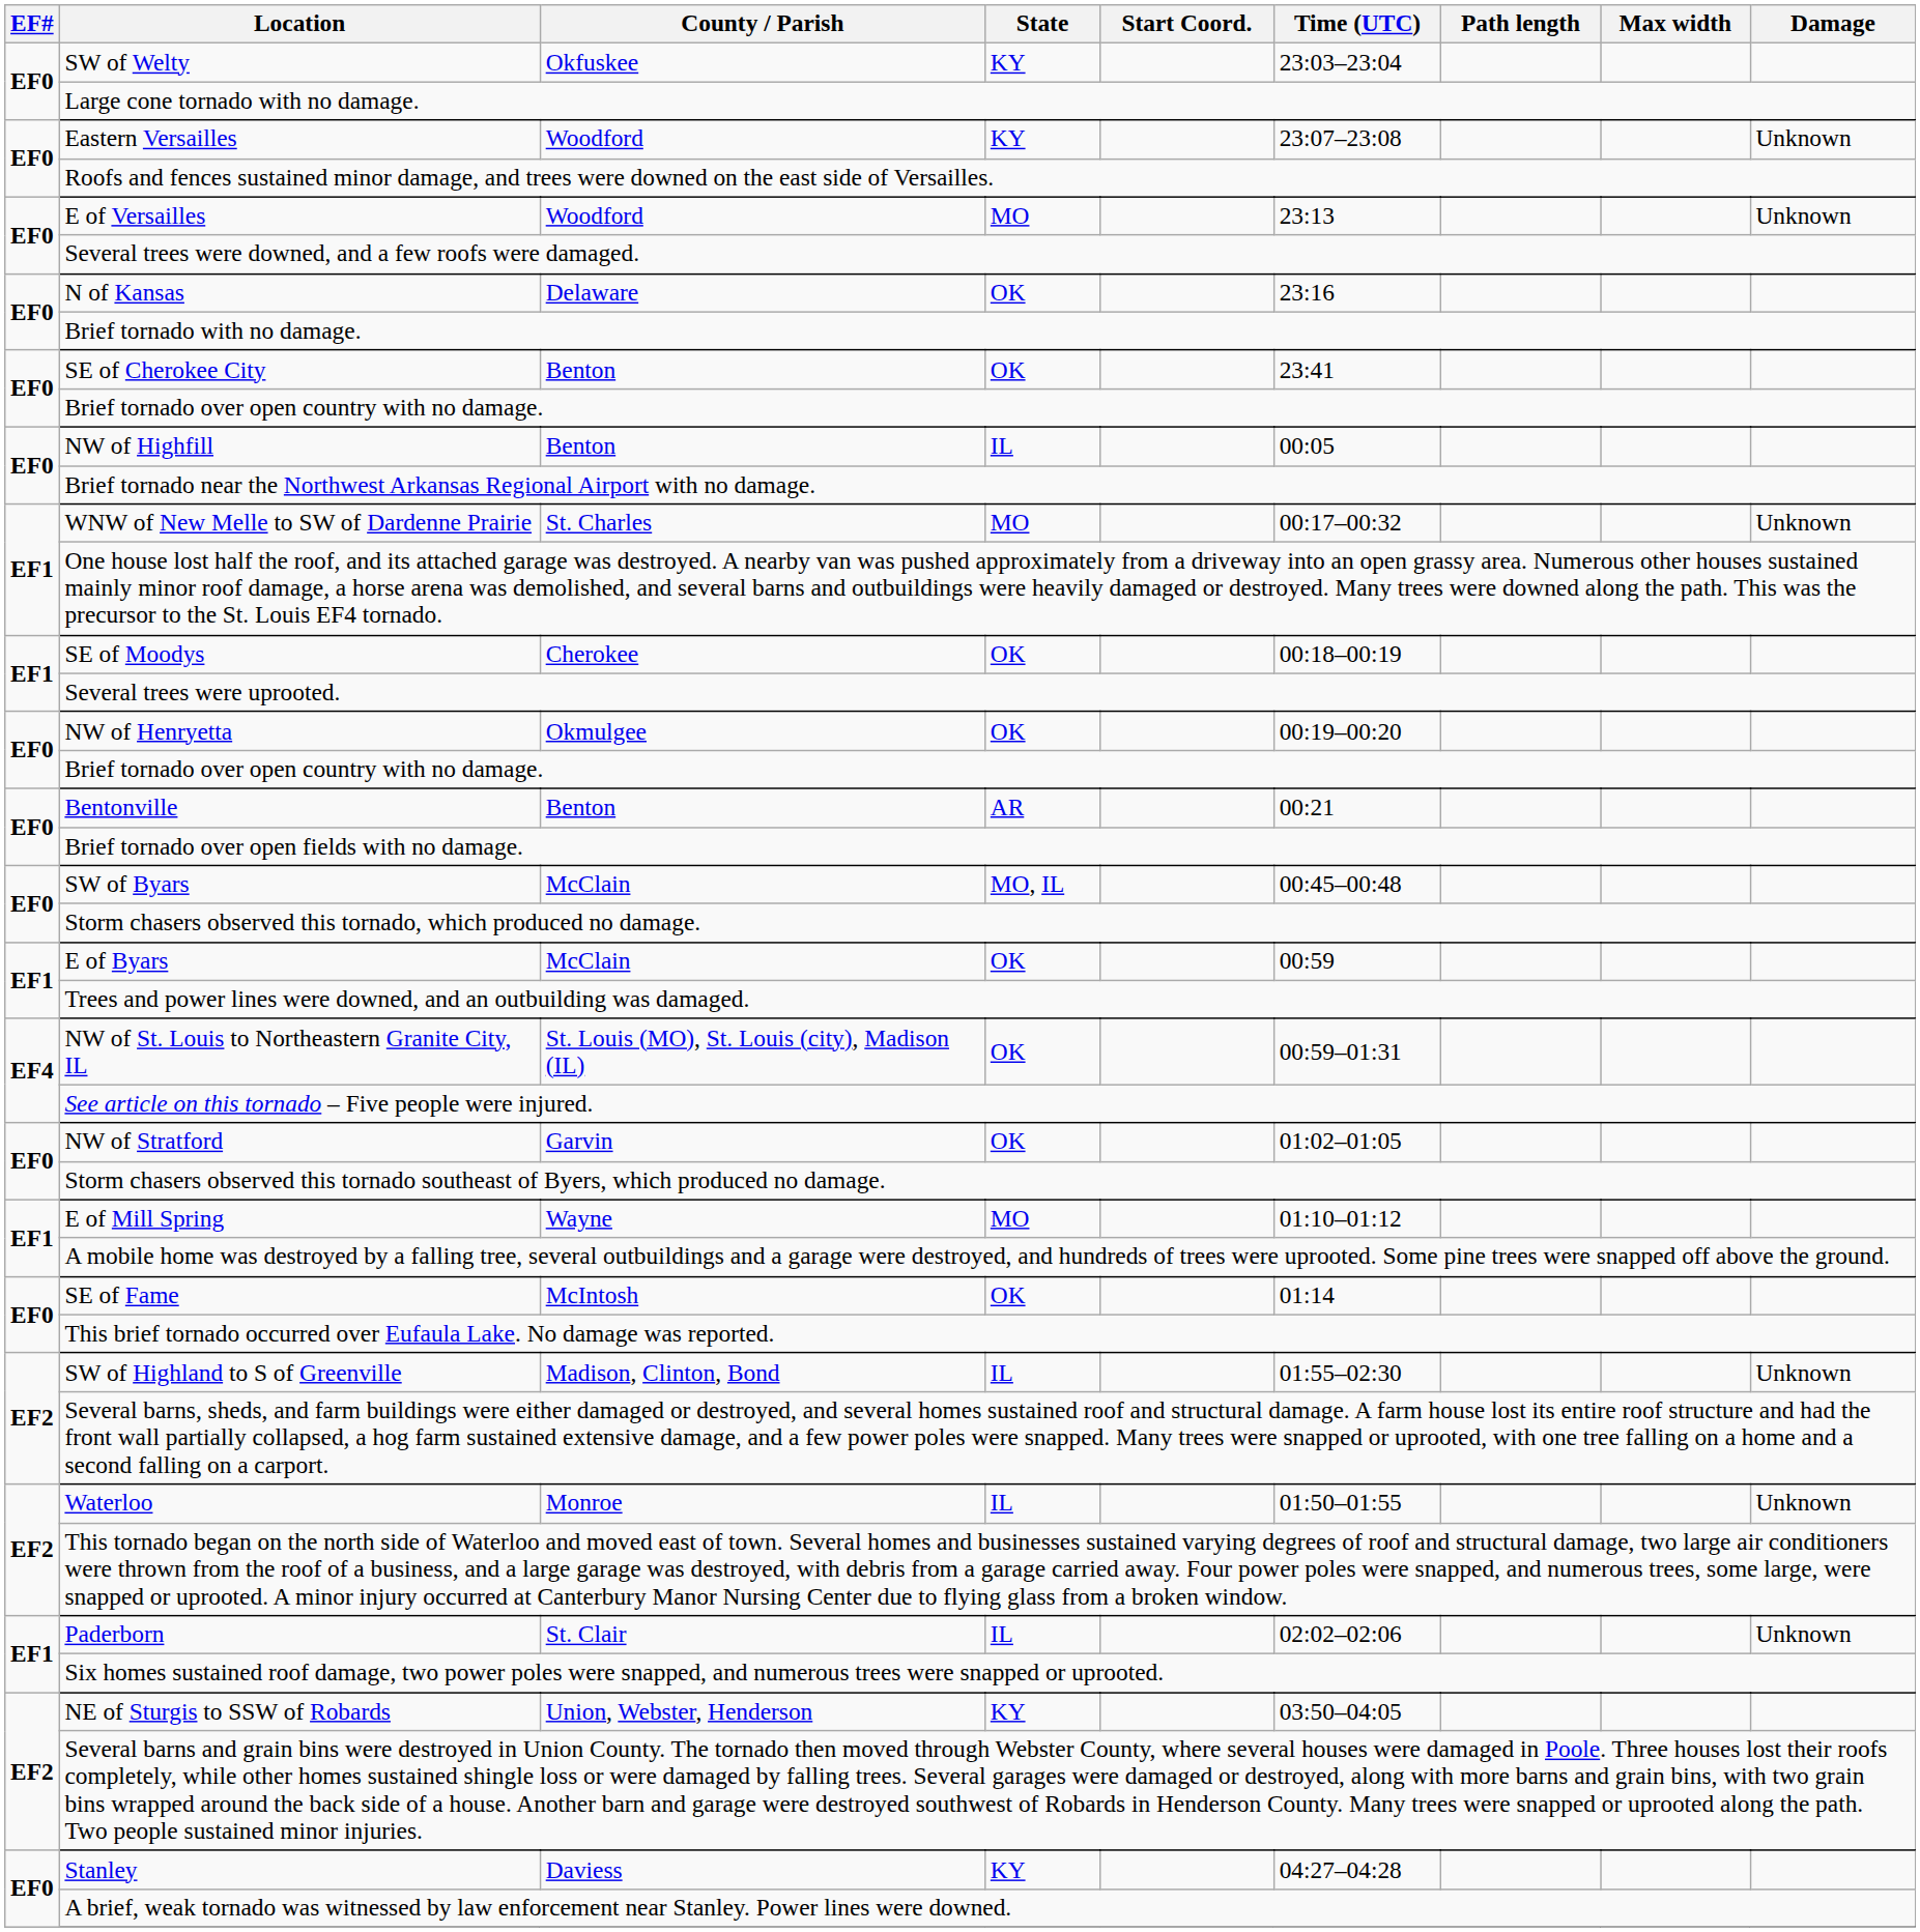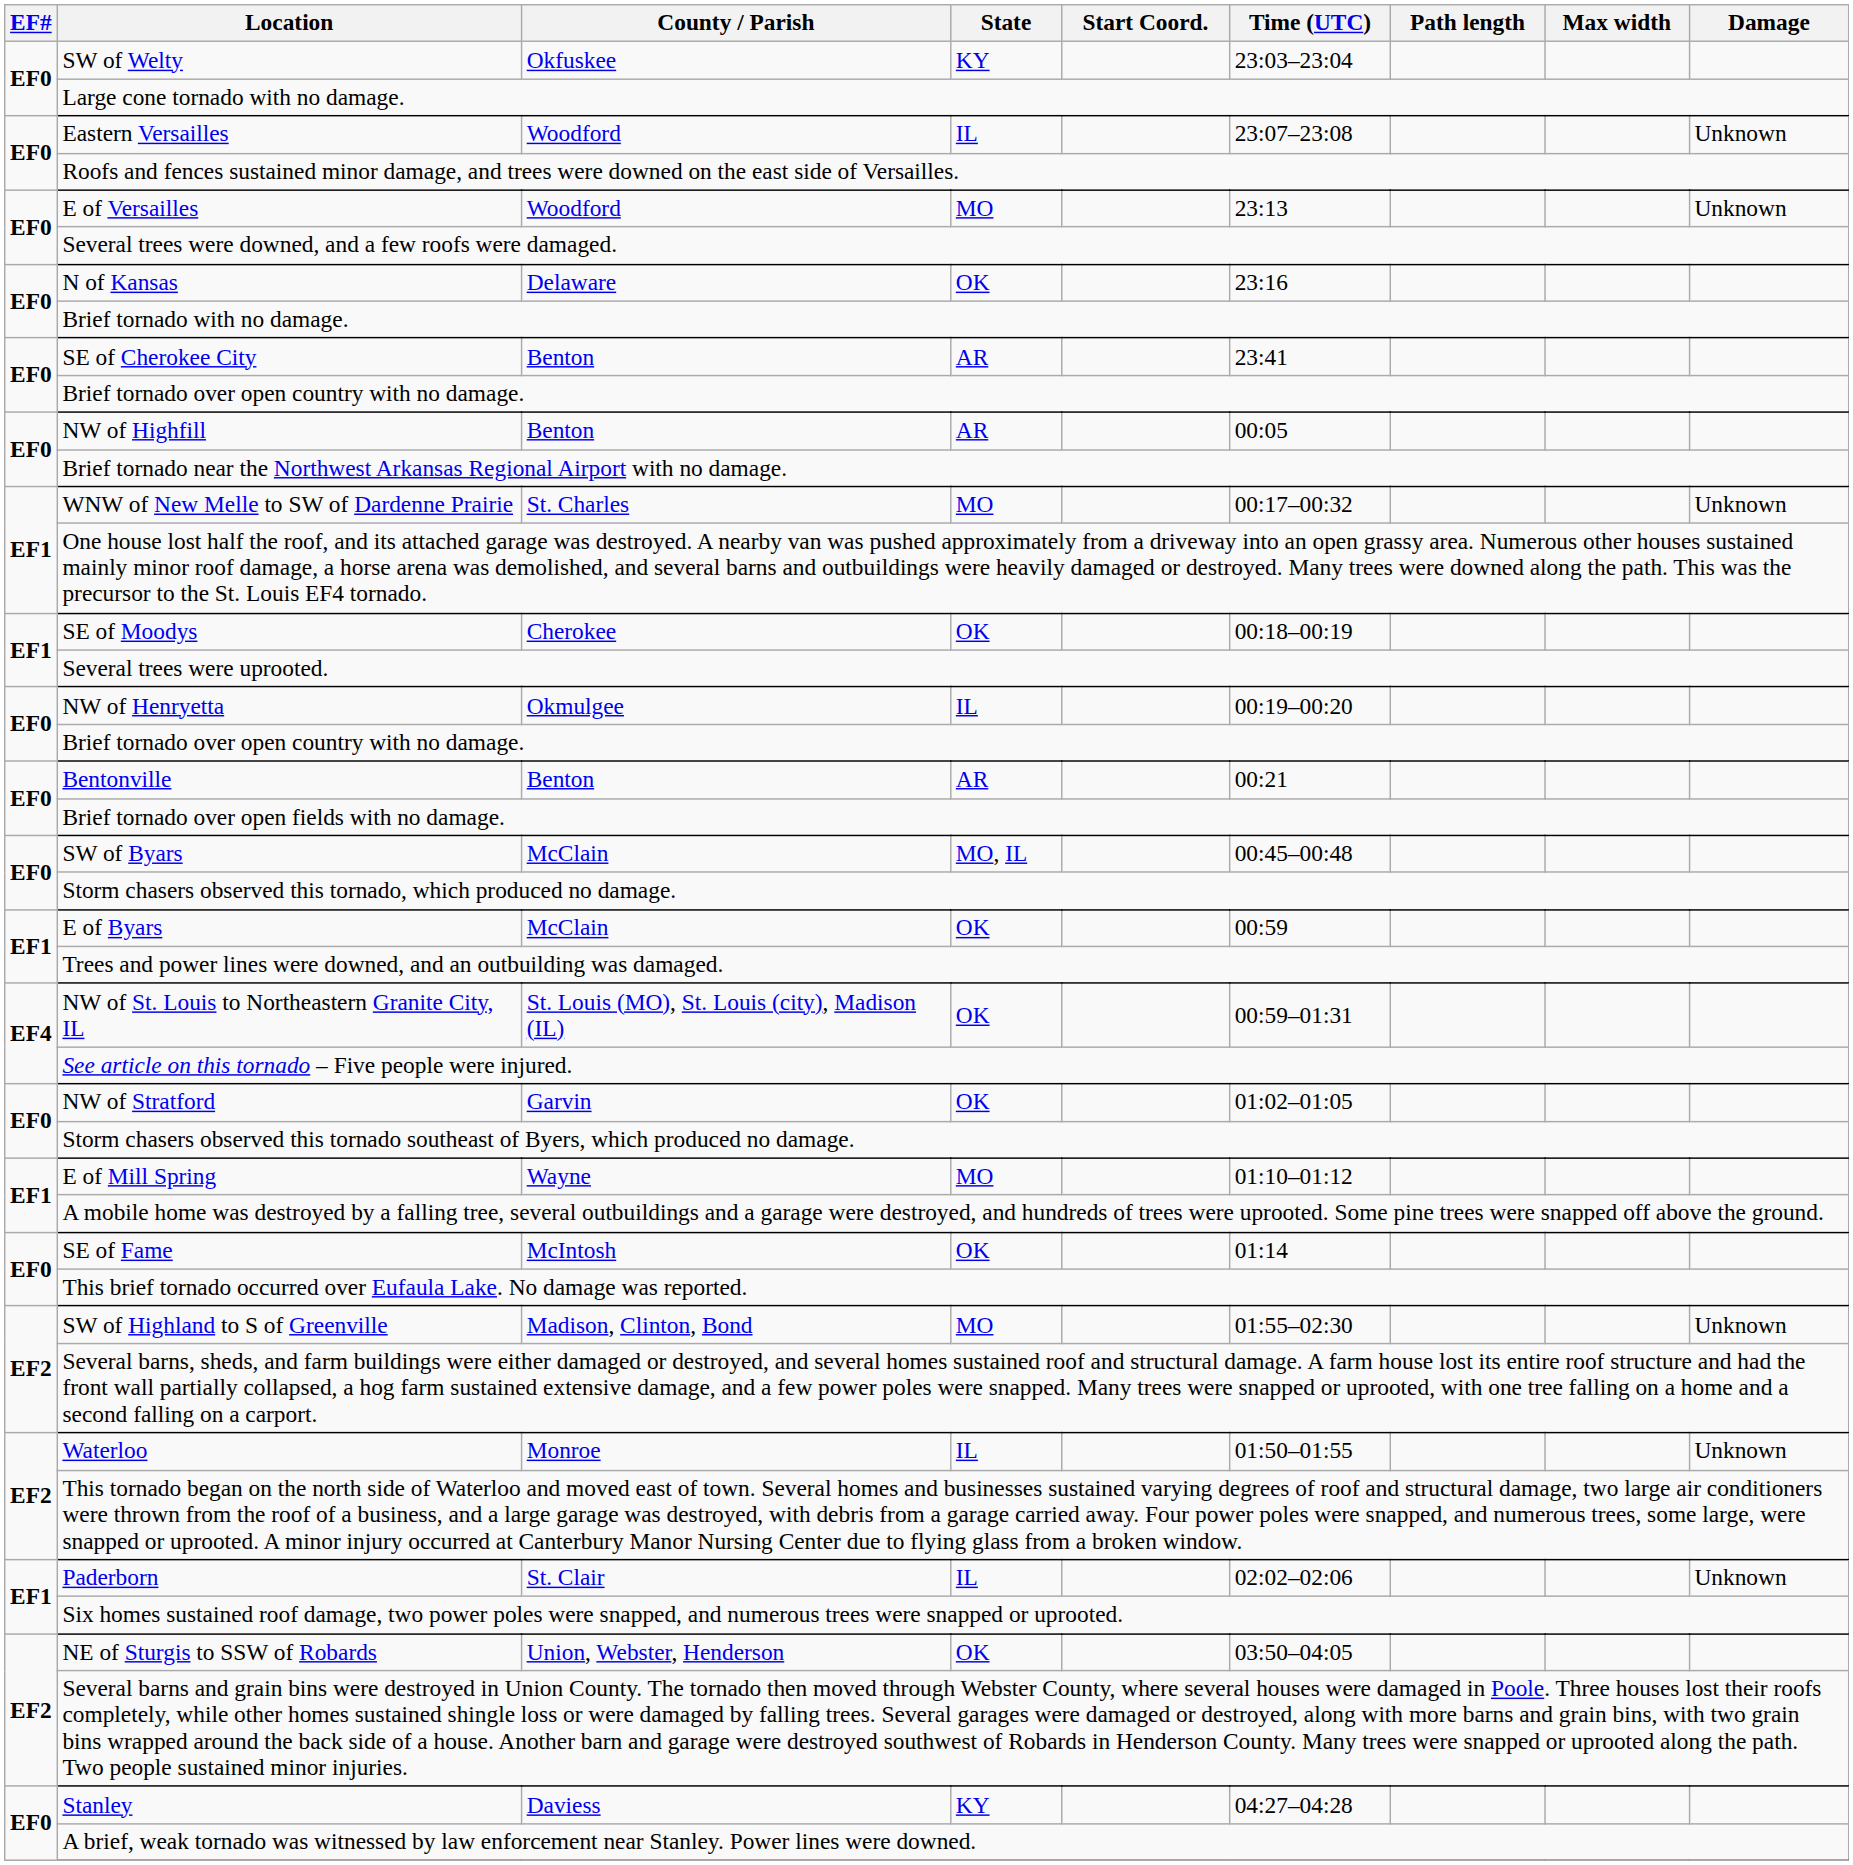Eastern Versailles | State: KY -> IL
SE of Cherokee City | State: OK -> AR
NW of Highfill | State: IL -> AR
NW of Henryetta | State: OK -> IL
SW of Highland to S of Greenville | State: IL -> MO
NE of Sturgis to SSW of Robards | State: KY -> OK
